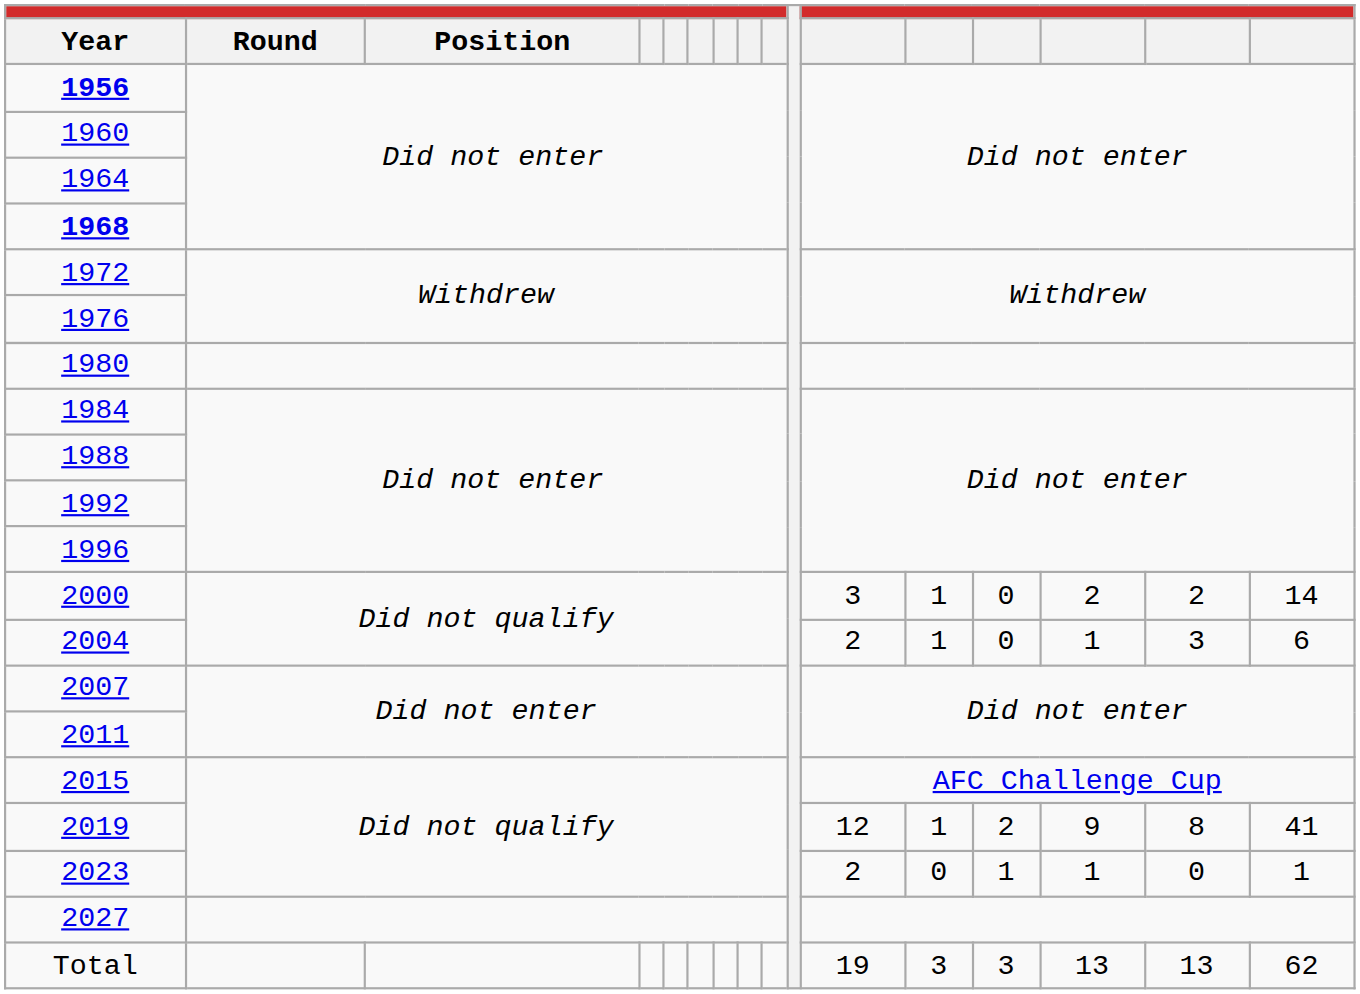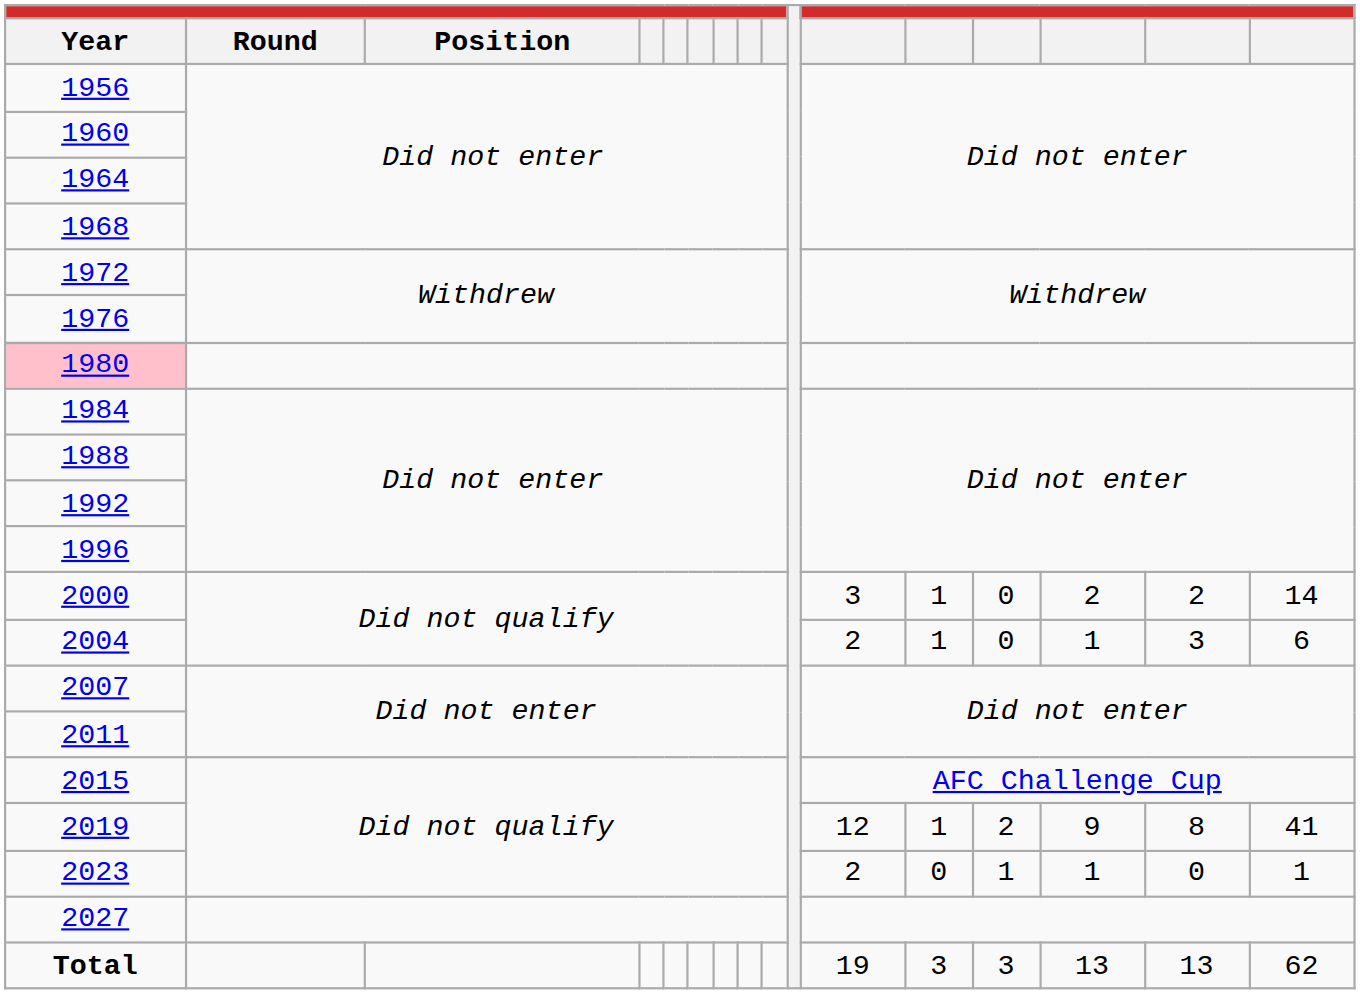1956 | Year: bold -> normal
1968 | Year: bold -> normal
1980 | Year: no background -> pink background
Total | Year: normal -> bold
